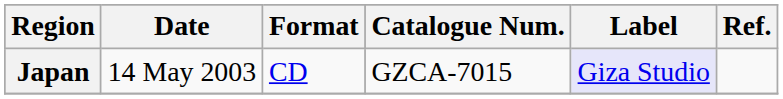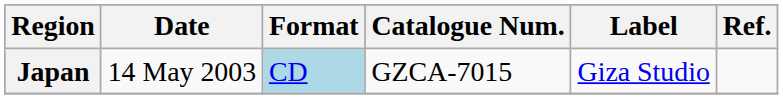Japan | Format: no background -> lightblue background
Japan | Label: lavender background -> no background
